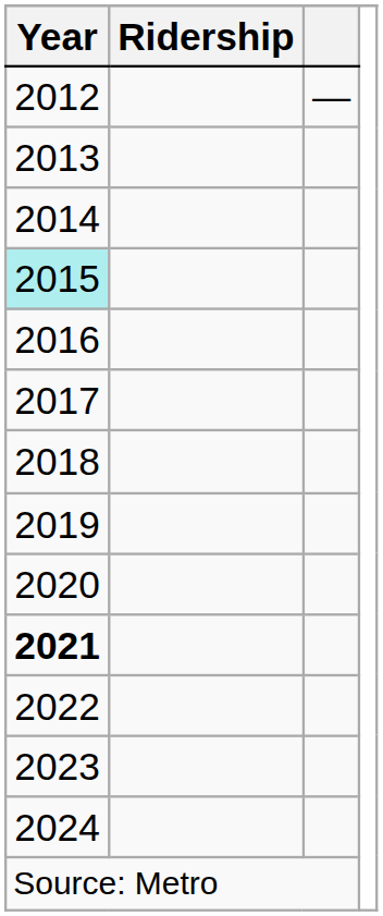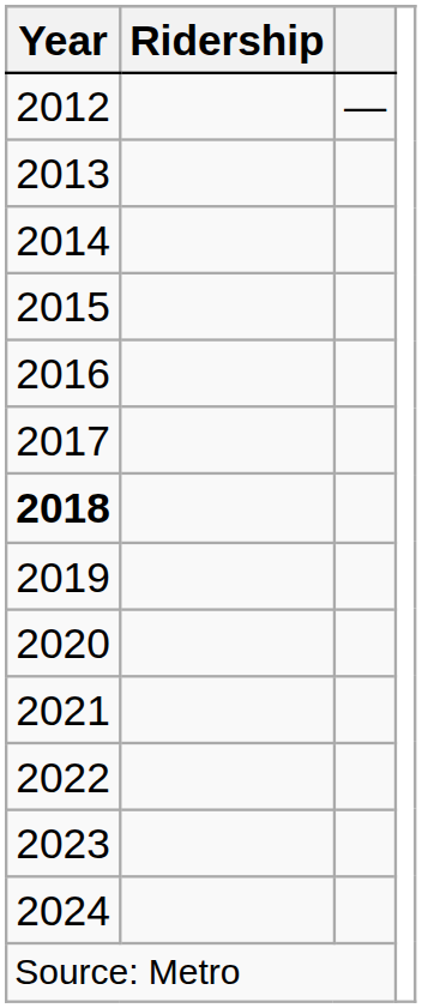2015 | Year: paleturquoise background -> no background
2018 | Year: normal -> bold
2021 | Year: bold -> normal
